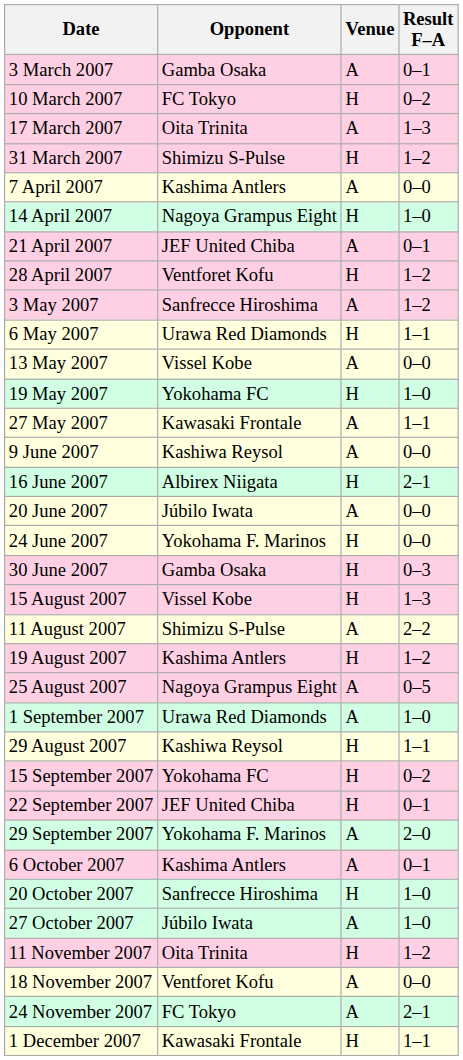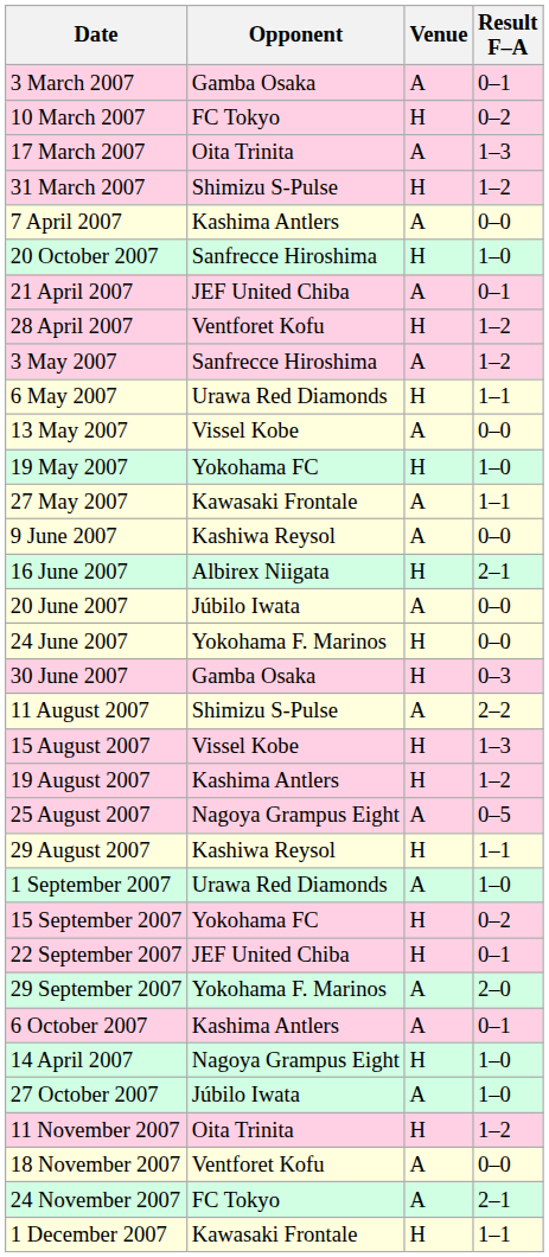rows swapped: 14 April 2007 <-> 20 October 2007
rows swapped: 11 August 2007 <-> 15 August 2007
rows swapped: 29 August 2007 <-> 1 September 2007
